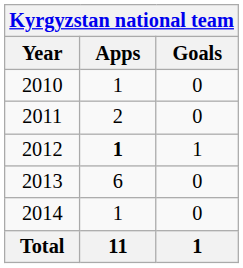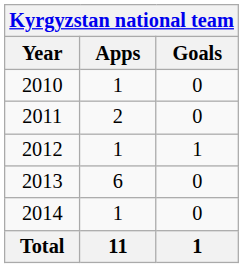2012 | Apps: bold -> normal
